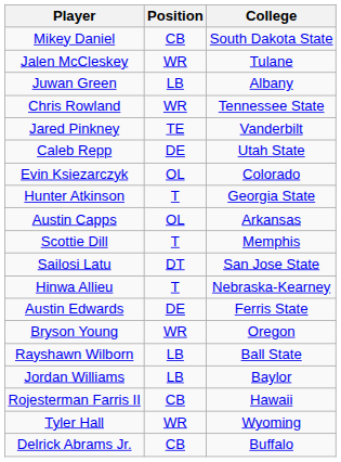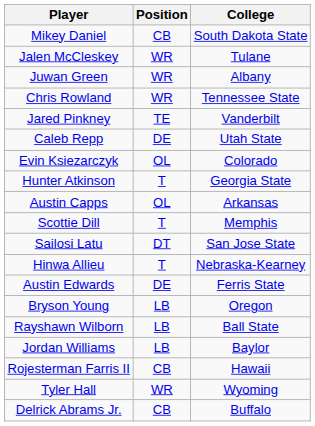Juwan Green | Position: LB -> WR
Bryson Young | Position: WR -> LB
